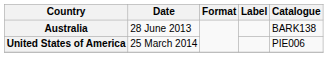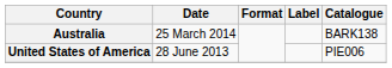Australia | Date: 28 June 2013 -> 25 March 2014
United States of America | Date: 25 March 2014 -> 28 June 2013
